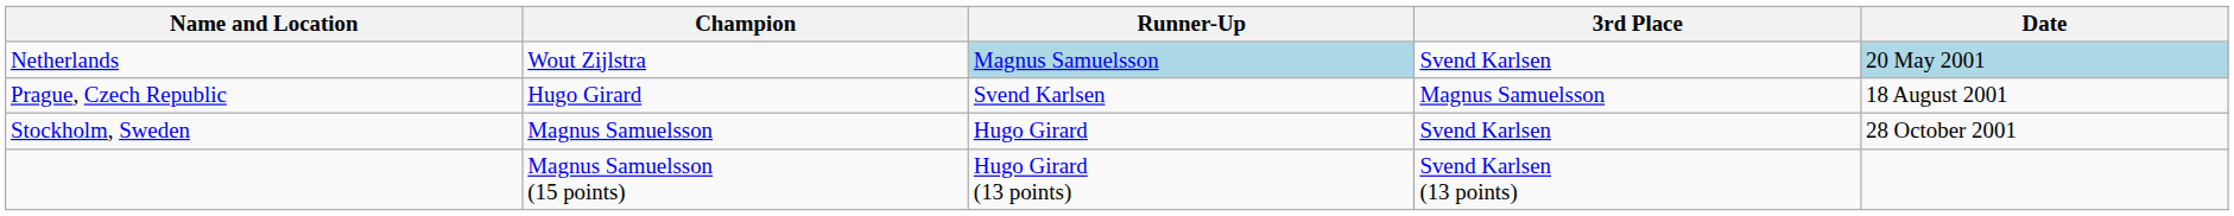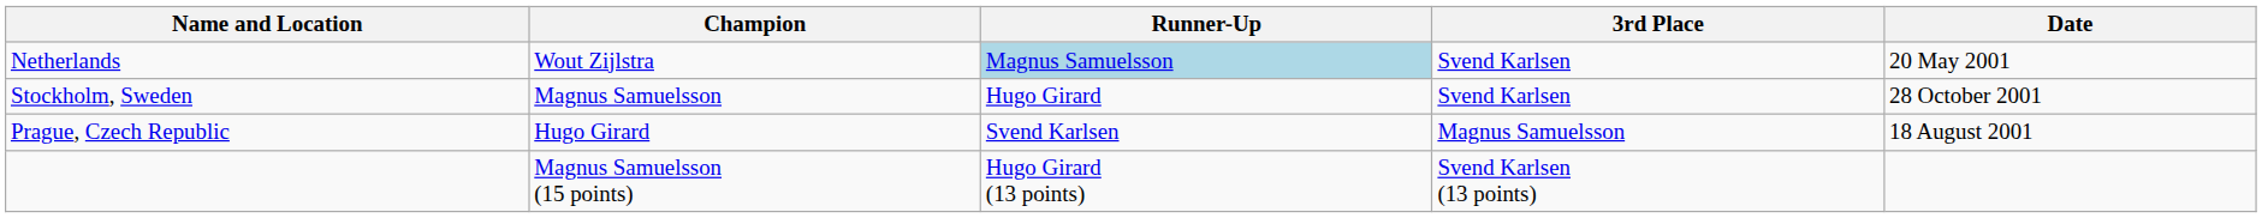Netherlands | Date: lightblue background -> no background
rows swapped: Prague, Czech Republic <-> Stockholm, Sweden
